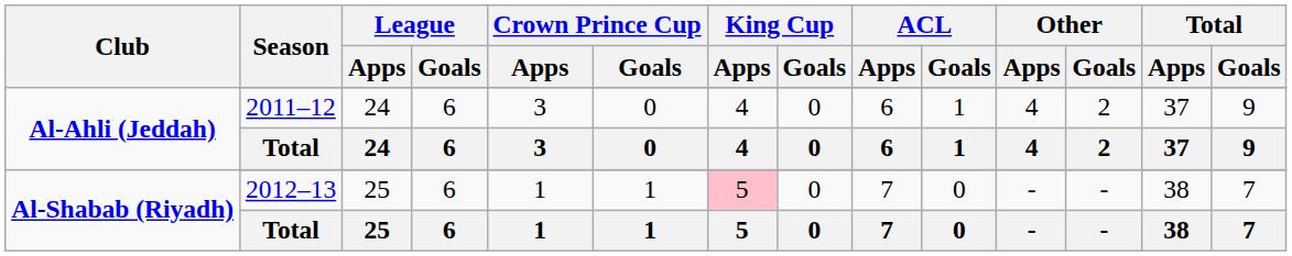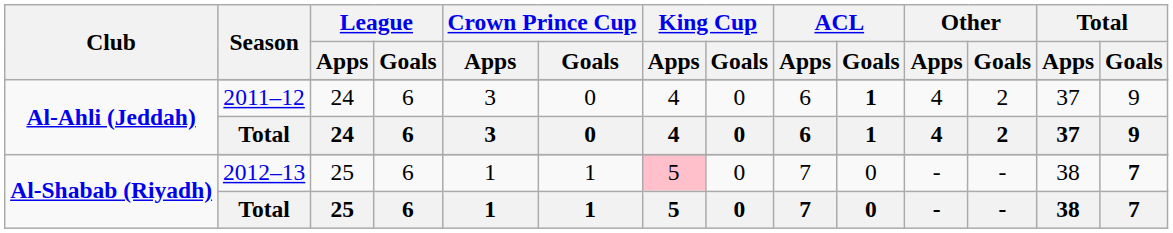2011–12 | ACL / Goals: normal -> bold
2012–13 | Total / Goals: normal -> bold
